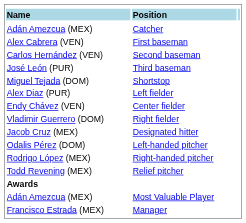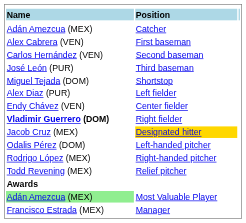Right fielder | column 1: normal -> bold
Designated hitter | column 2: no background -> gold background
Most Valuable Player | column 1: no background -> lightgreen background
